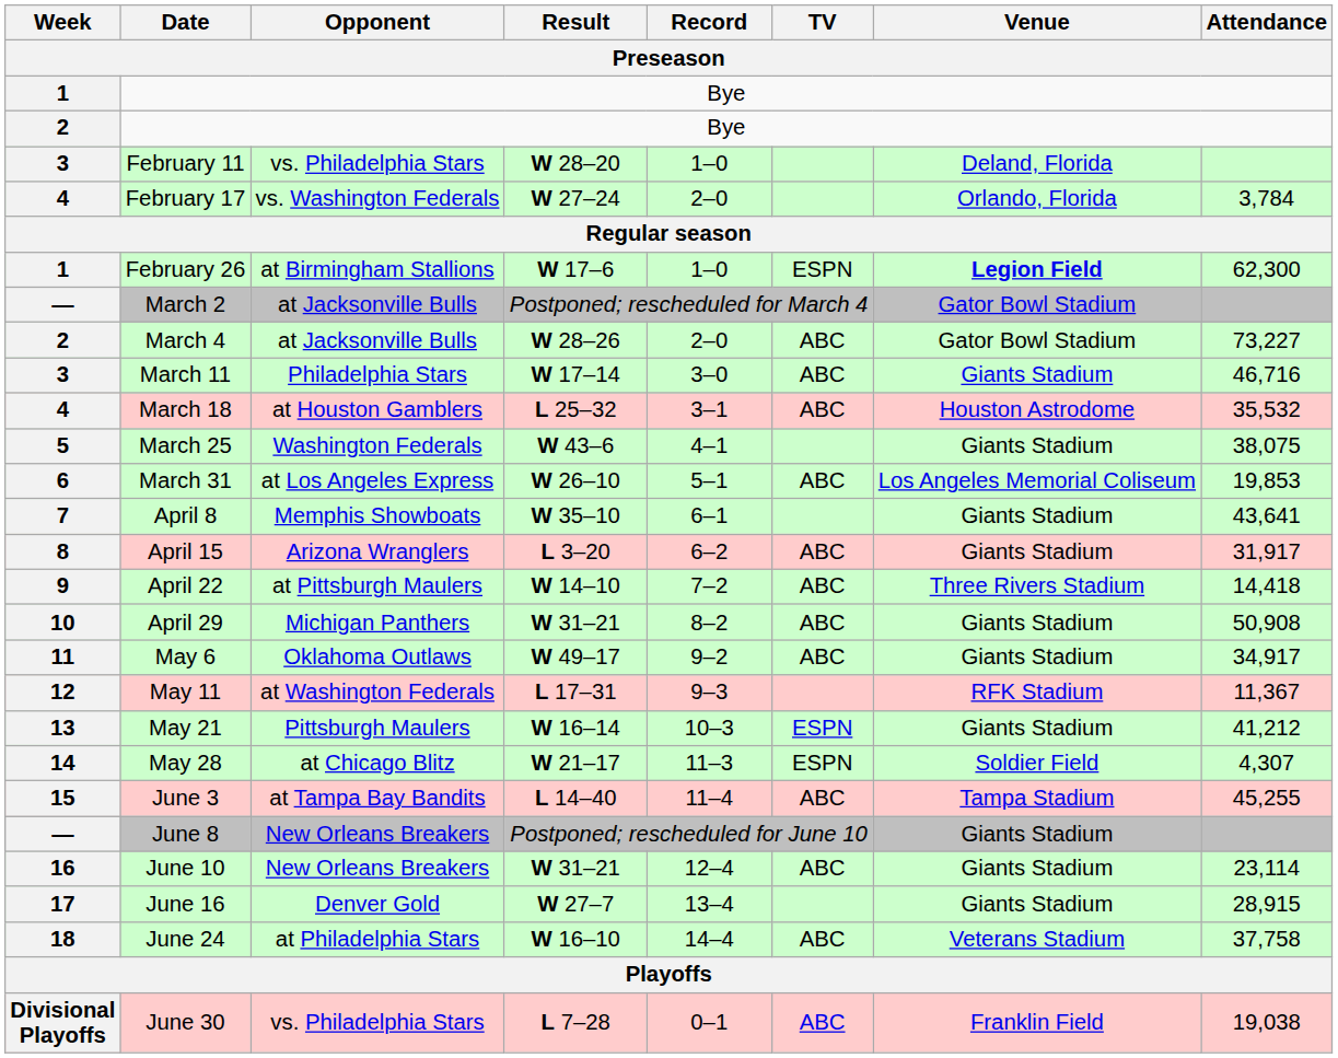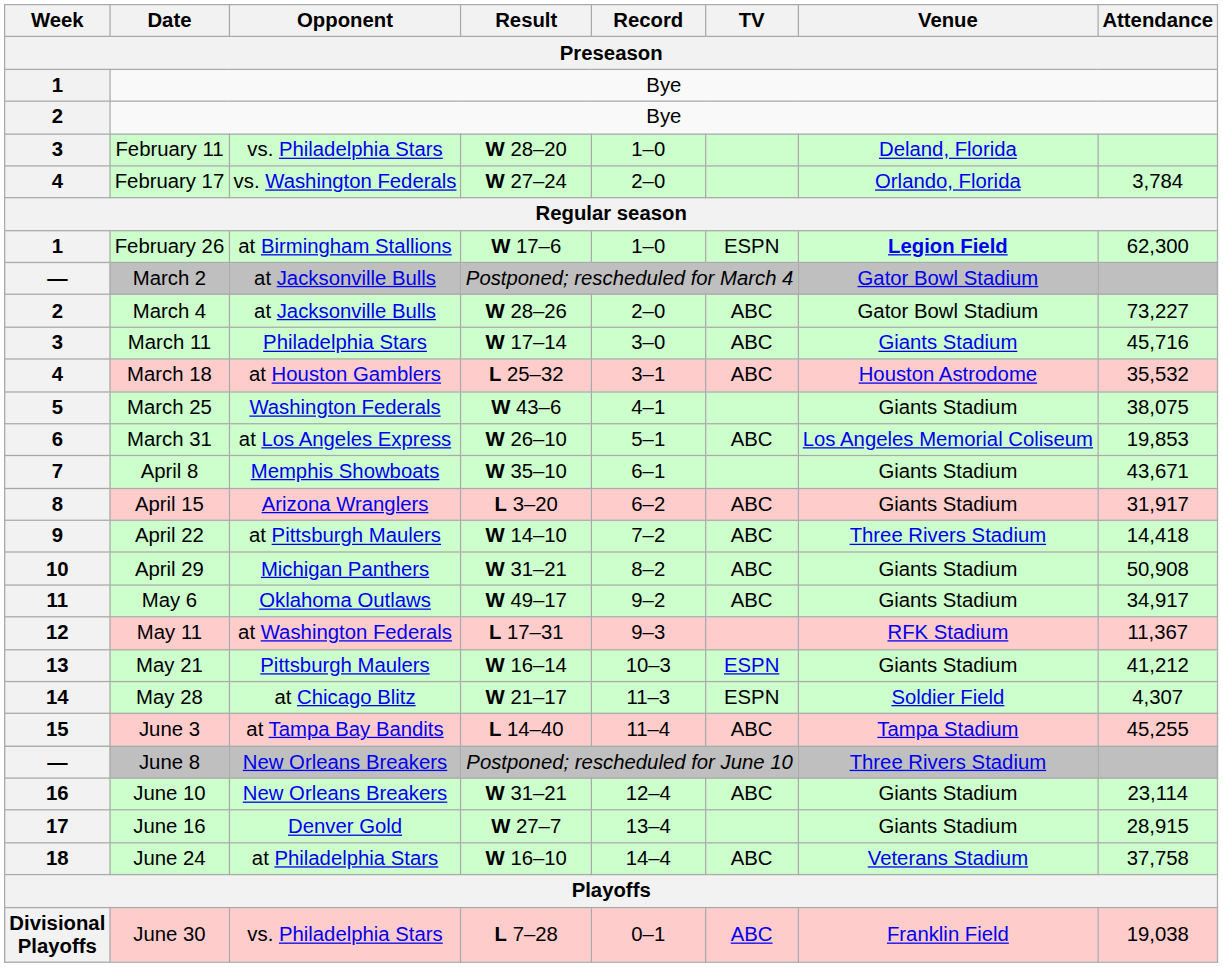March 11 | Attendance: 46,716 -> 45,716
April 8 | Attendance: 43,641 -> 43,671
June 8 | Venue: Giants Stadium -> Three Rivers Stadium
